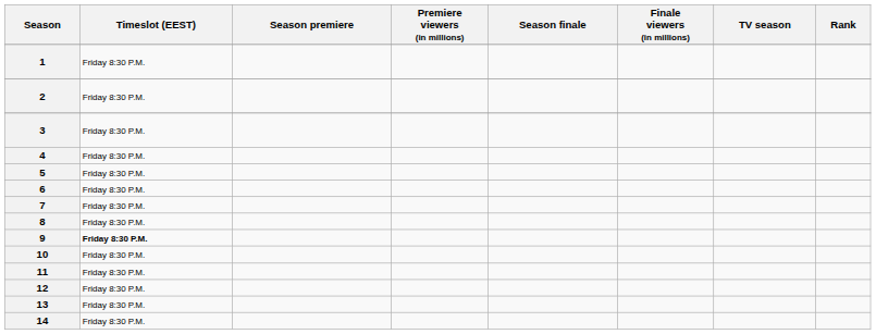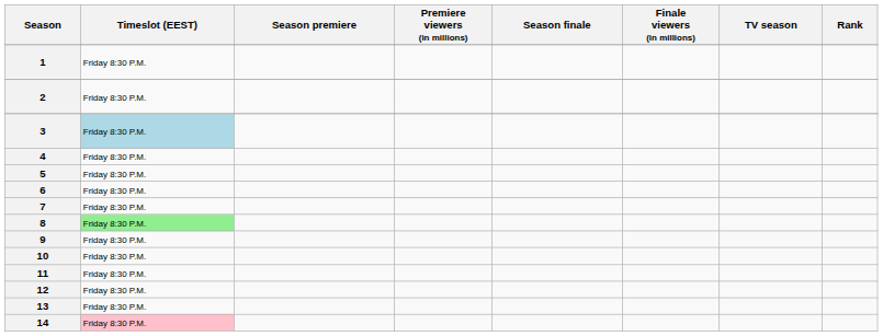3 | Timeslot (EEST): no background -> lightblue background
8 | Timeslot (EEST): no background -> lightgreen background
9 | Timeslot (EEST): bold -> normal
14 | Timeslot (EEST): no background -> pink background
